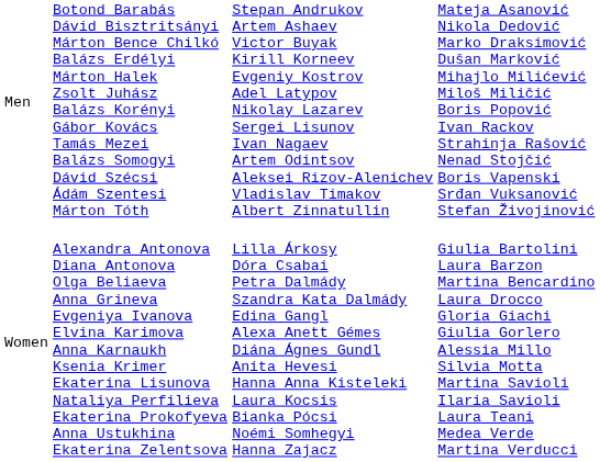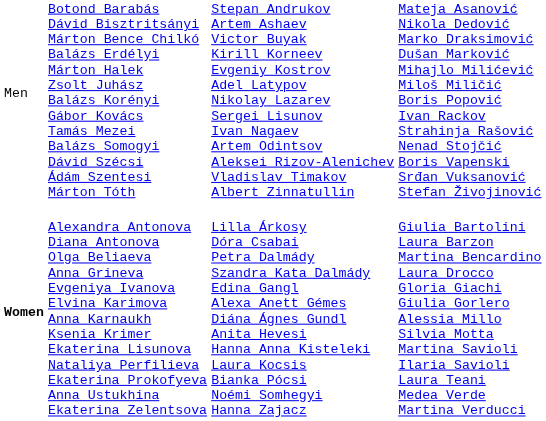Women | column 1: normal -> bold
